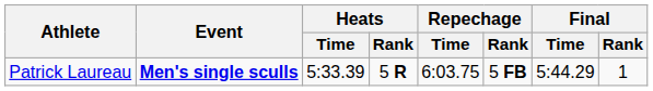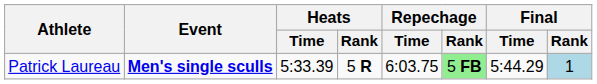Patrick Laureau | Repechage / Rank: no background -> lightgreen background
Patrick Laureau | Final / Rank: no background -> lightblue background
